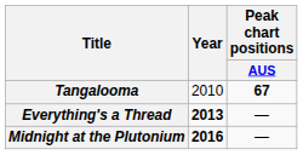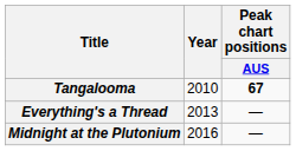Everything's a Thread | Year: bold -> normal
Midnight at the Plutonium | Year: bold -> normal
